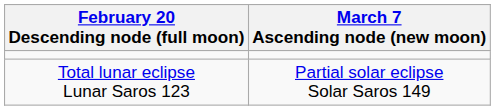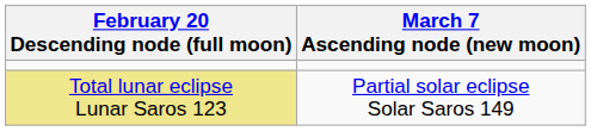row 3 | February 20 Descending node (full moon): no background -> khaki background
